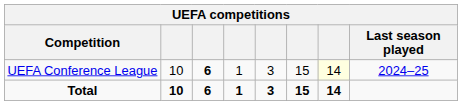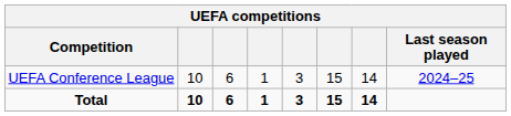UEFA Conference League | column 3: bold -> normal
UEFA Conference League | column 7: lightyellow background -> no background
